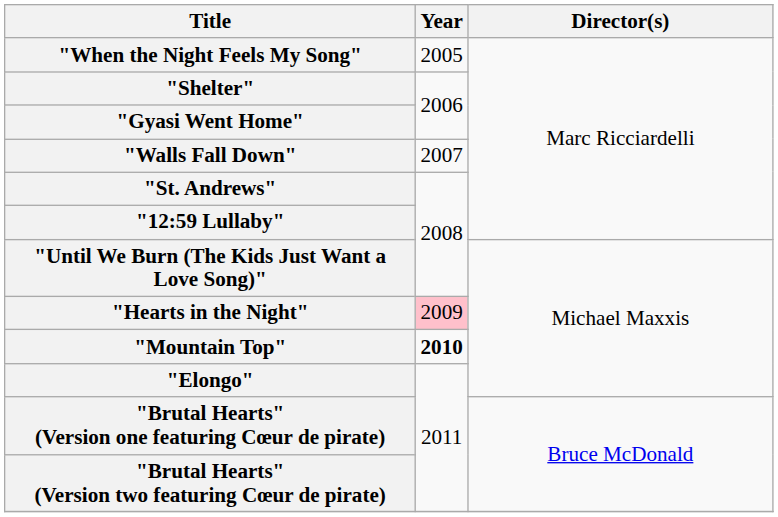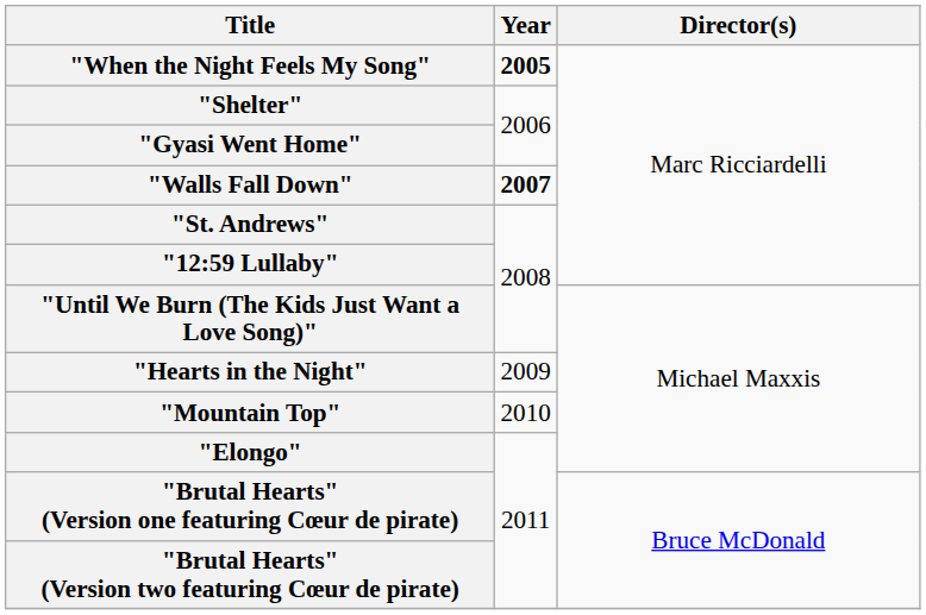"When the Night Feels My Song" | Year: normal -> bold
"Walls Fall Down" | Year: normal -> bold
"Hearts in the Night" | Year: pink background -> no background
"Mountain Top" | Year: bold -> normal
